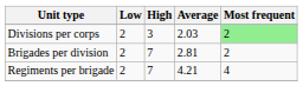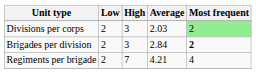Brigades per division | High: 7 -> 3
Brigades per division | Average: 2.81 -> 2.84
Brigades per division | Most frequent: normal -> bold
